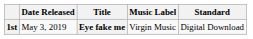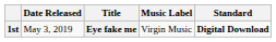1st | Standard: normal -> bold
